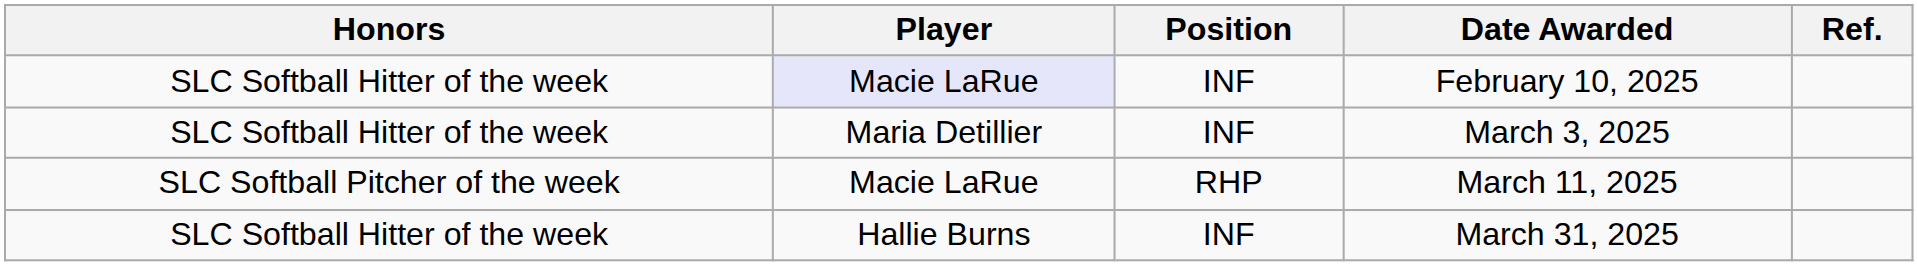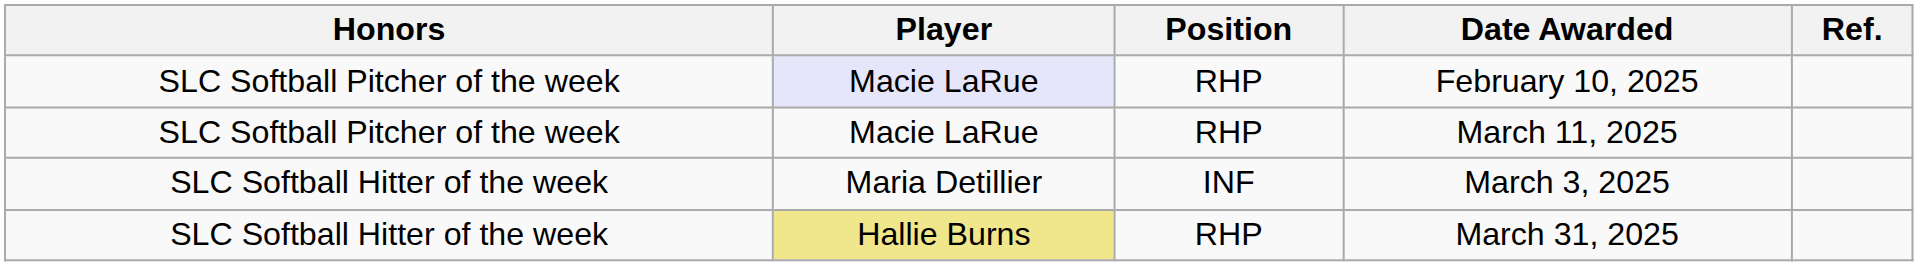February 10, 2025 | Honors: SLC Softball Hitter of the week -> SLC Softball Pitcher of the week
February 10, 2025 | Position: INF -> RHP
rows swapped: March 3, 2025 <-> March 11, 2025
March 31, 2025 | Player: no background -> khaki background
March 31, 2025 | Position: INF -> RHP
